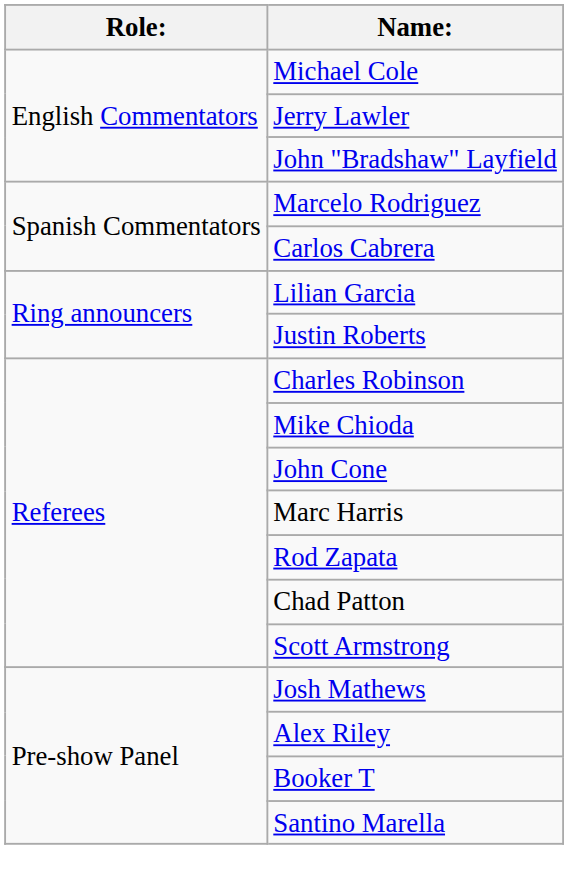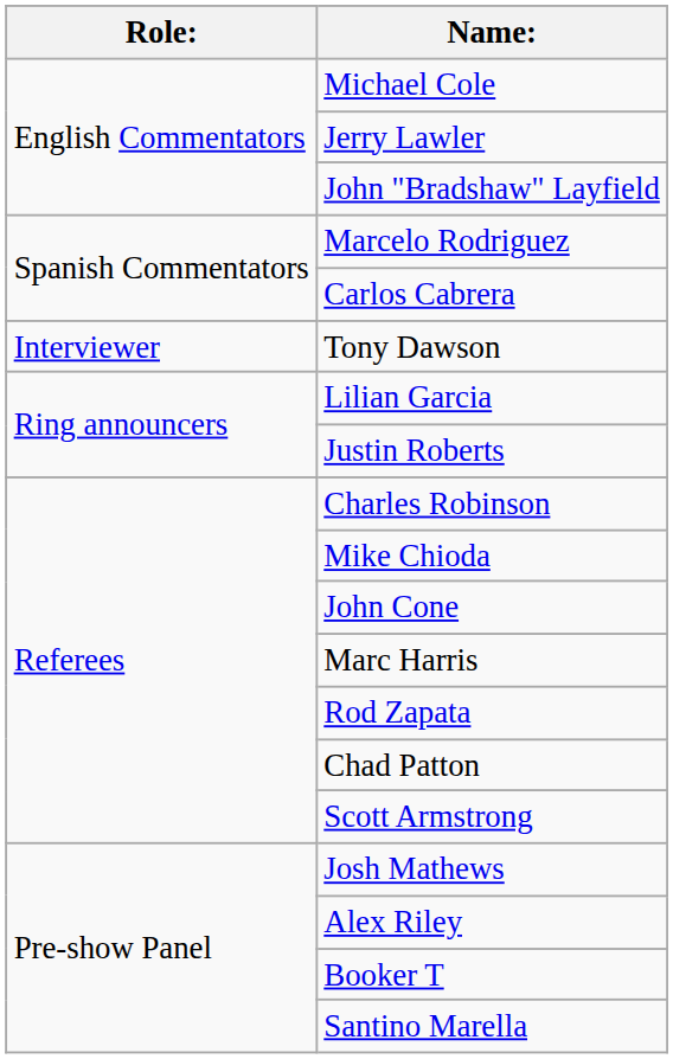+ row: Interviewer | Tony Dawson
